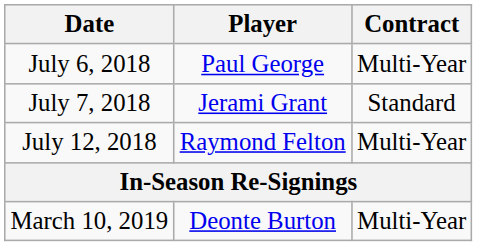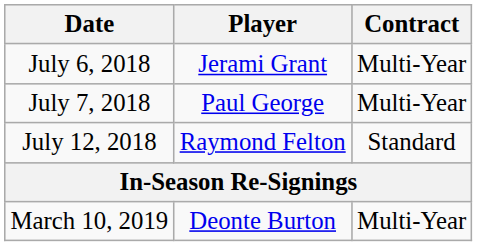July 6, 2018 | Player: Paul George -> Jerami Grant
July 7, 2018 | Player: Jerami Grant -> Paul George
July 7, 2018 | Contract: Standard -> Multi-Year
July 12, 2018 | Contract: Multi-Year -> Standard
